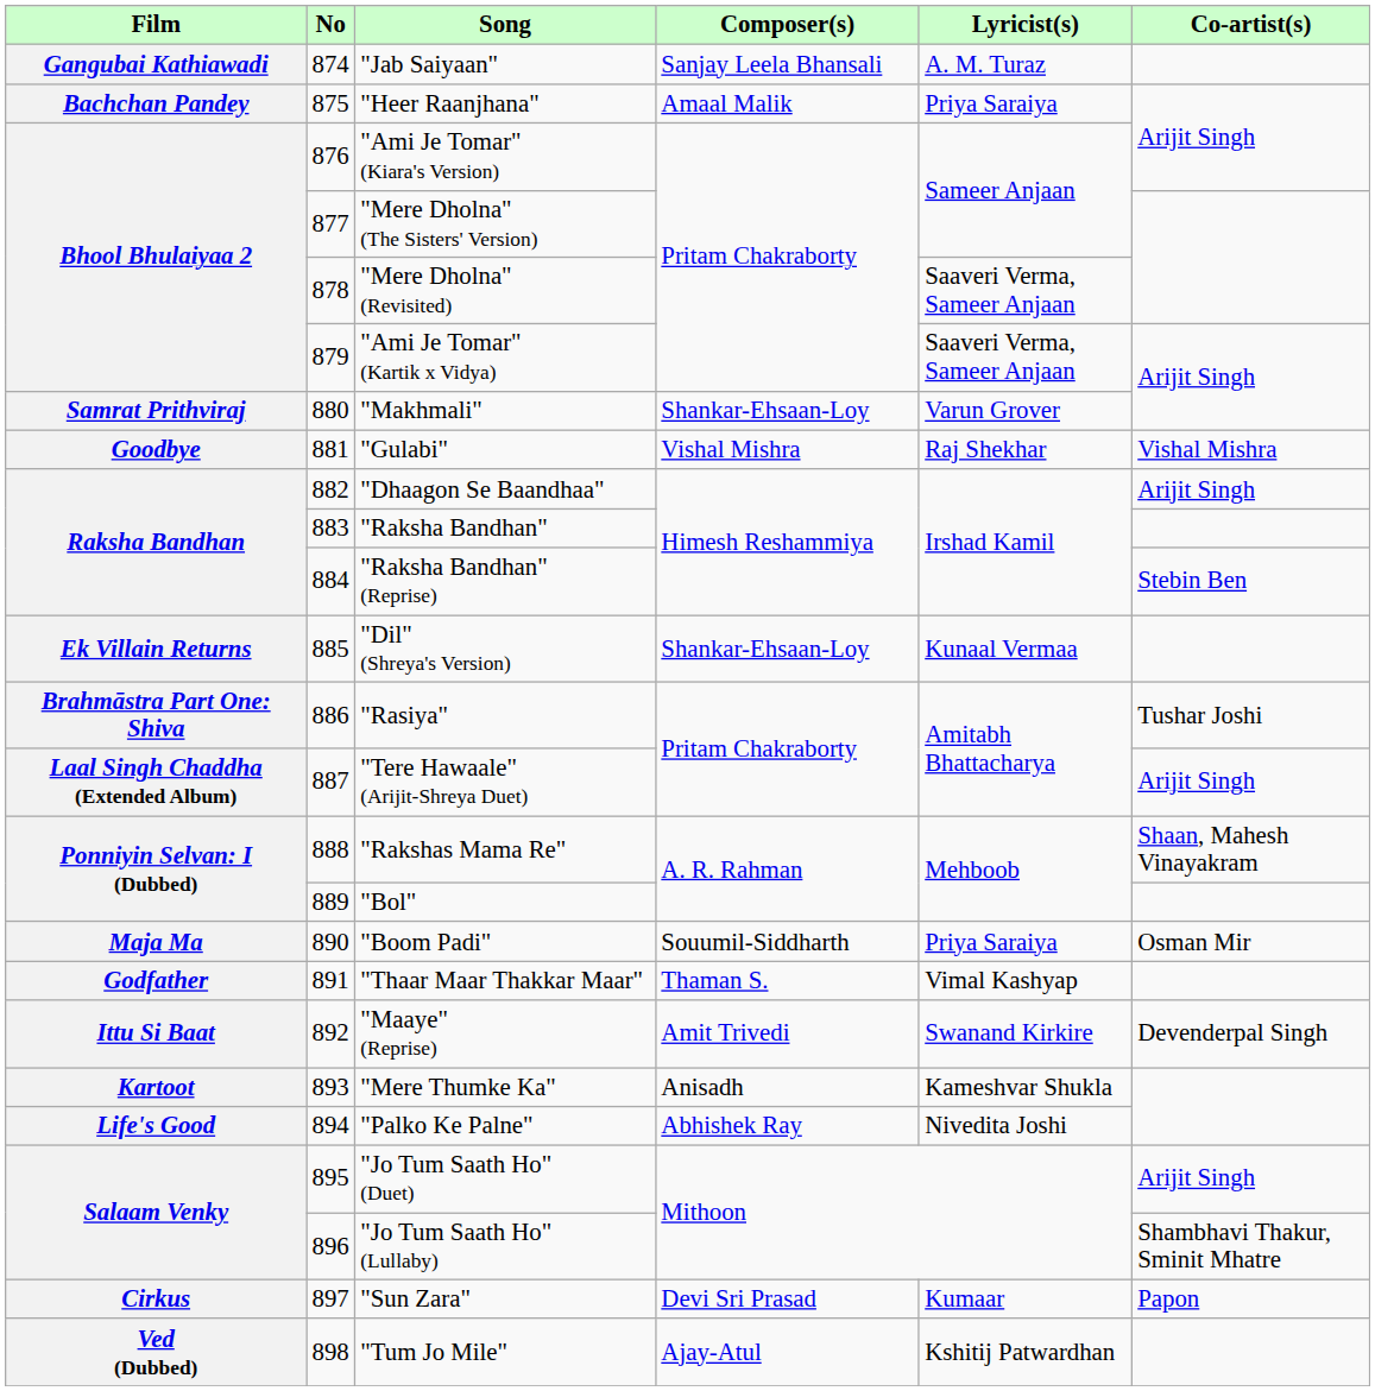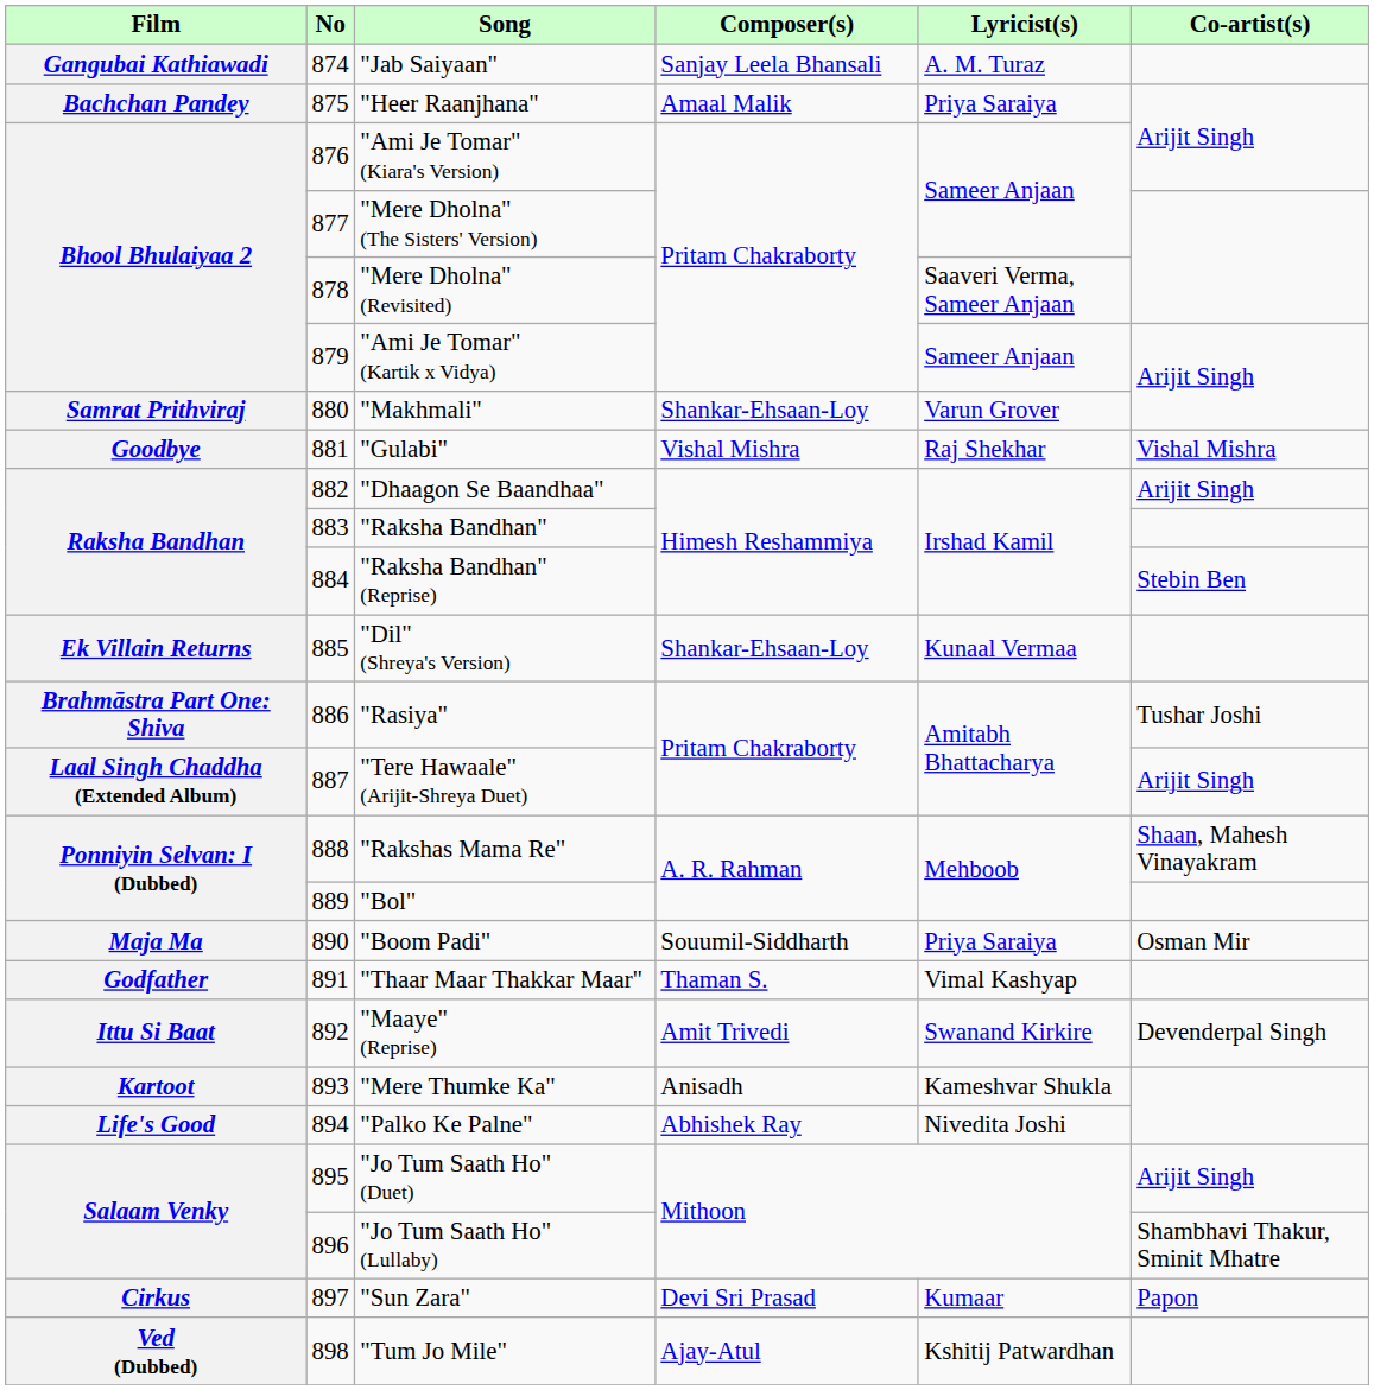"Ami Je Tomar" (Kartik x Vidya) | Lyricist(s): Saaveri Verma, Sameer Anjaan -> Sameer Anjaan
